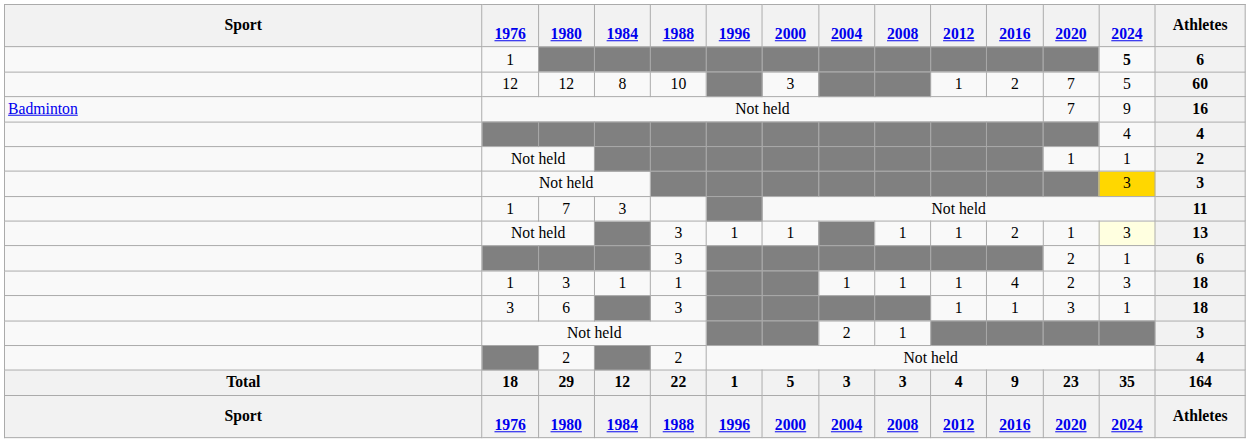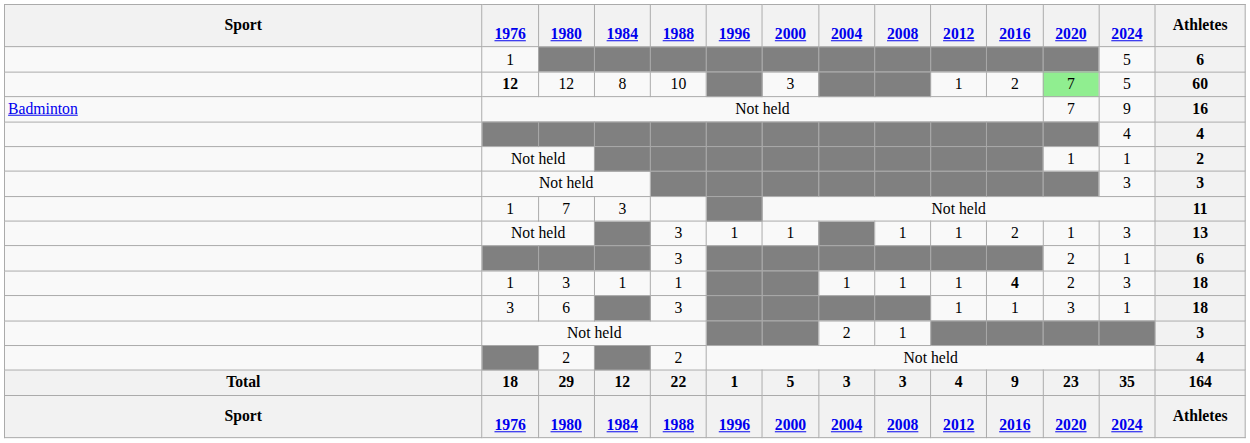row 2 | 2024: bold -> normal
row 3 | 1976: normal -> bold
row 3 | 2020: no background -> lightgreen background
row 7 | 2024: gold background -> no background
row 9 | 2024: lightyellow background -> no background
row 11 | 2016: normal -> bold
